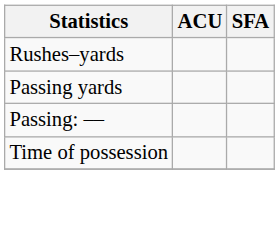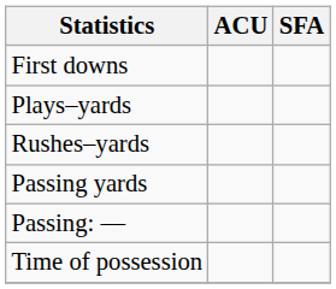+ row: First downs
+ row: Plays–yards
